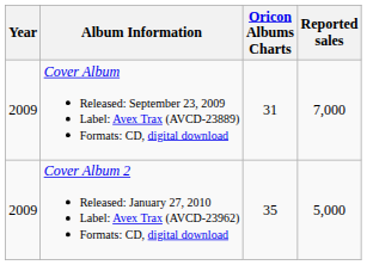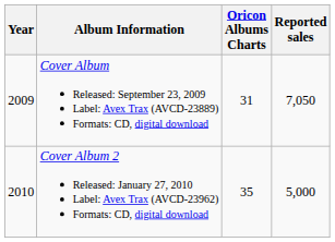row 2 | Reported sales: 7,000 -> 7,050
row 3 | Year: 2009 -> 2010
